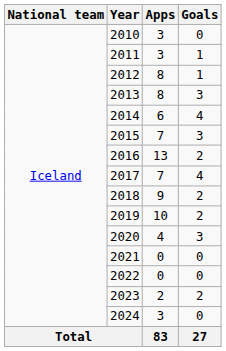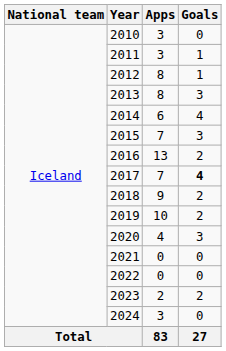2017 | Goals: normal -> bold
